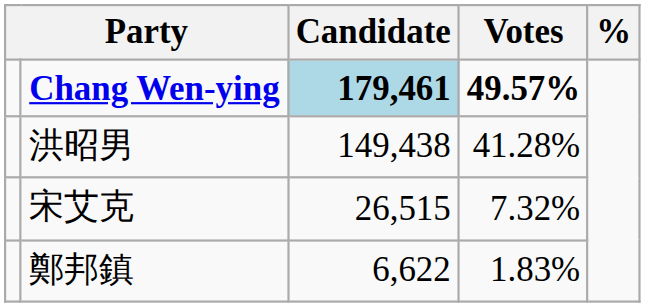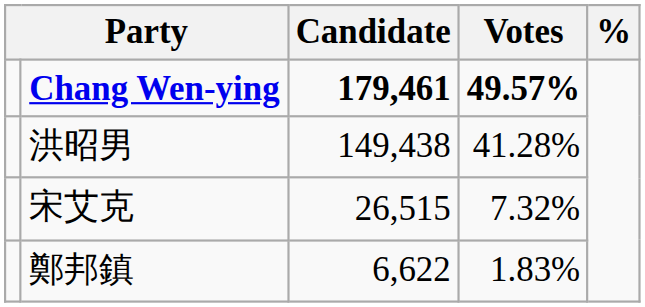Chang Wen-ying | Candidate: lightblue background -> no background
